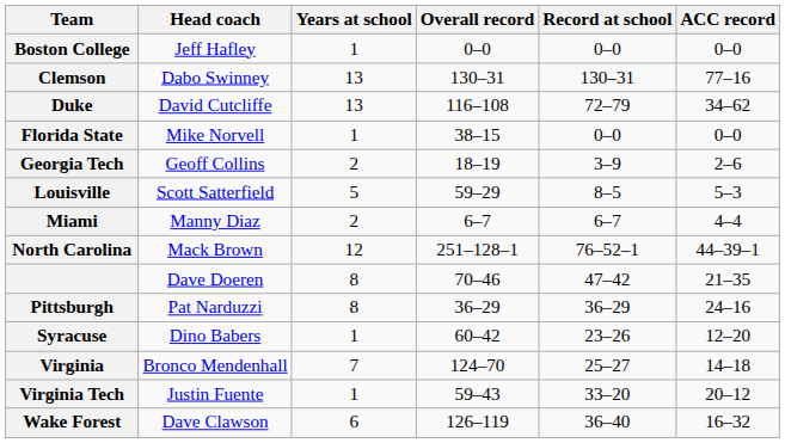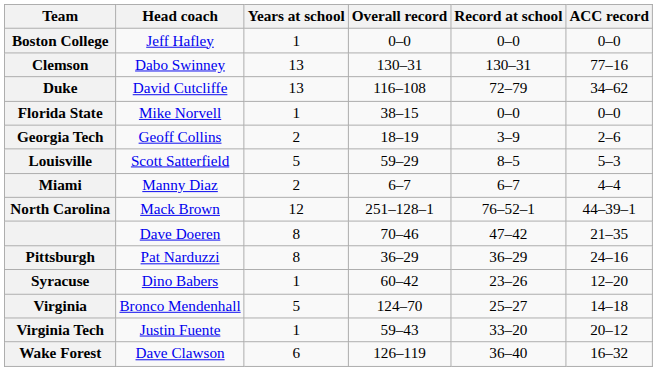Virginia | Years at school: 7 -> 5
